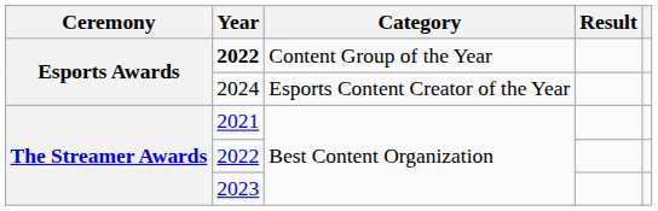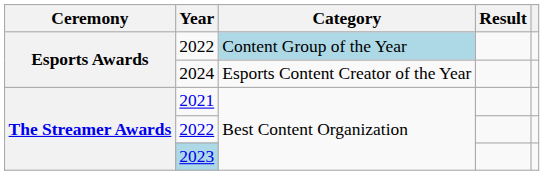2022 / Content Group of the Year | Year: bold -> normal
2022 / Content Group of the Year | Category: no background -> lightblue background
2023 | Year: no background -> lightblue background
